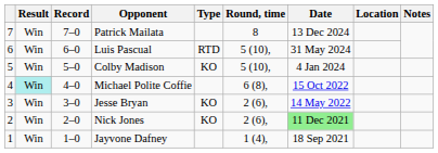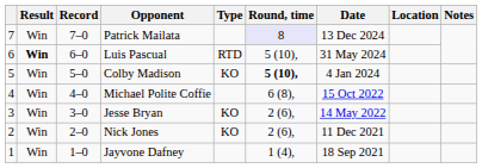Patrick Mailata | Round, time: no background -> lavender background
Luis Pascual | Result: normal -> bold
Colby Madison | Round, time: normal -> bold
Michael Polite Coffie | Result: paleturquoise background -> no background
Nick Jones | Date: lightgreen background -> no background
